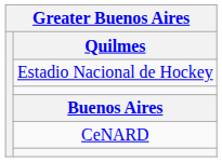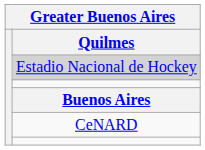row 3 | Quilmes: no background -> lightgrey background
